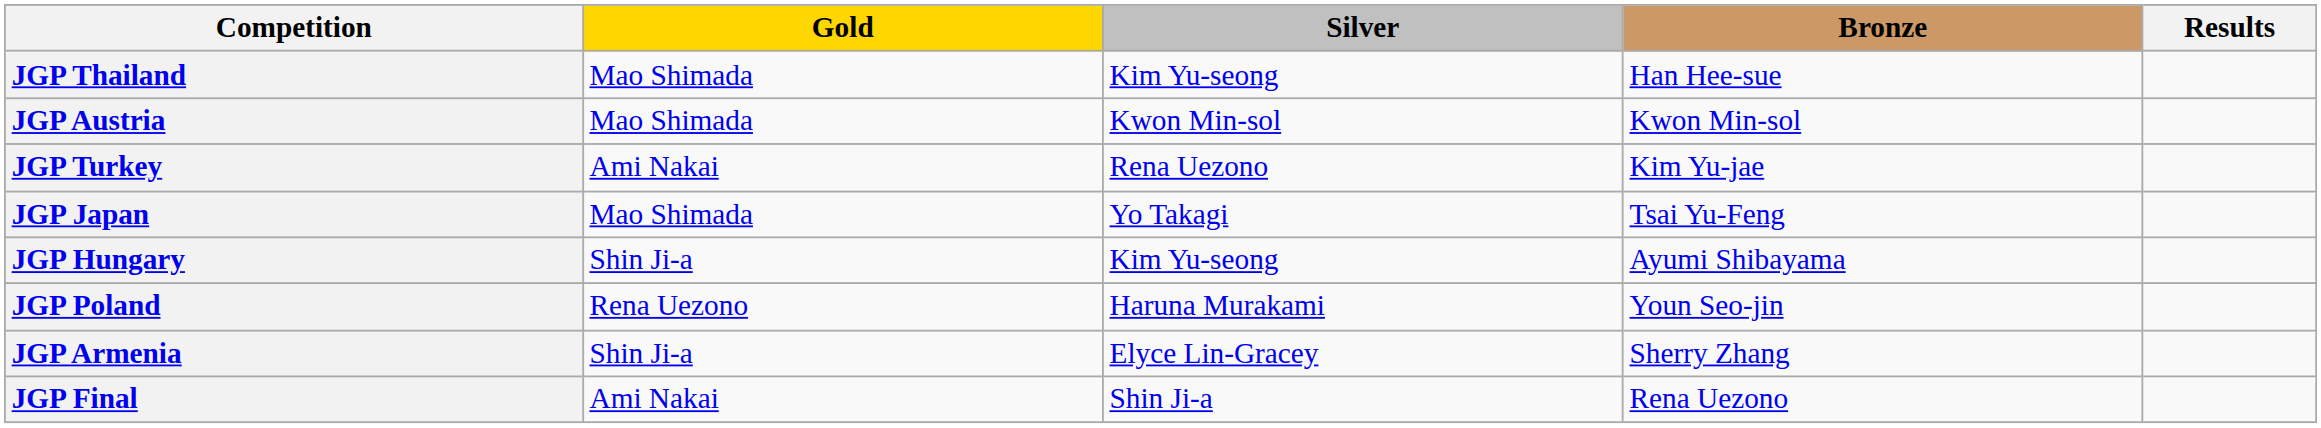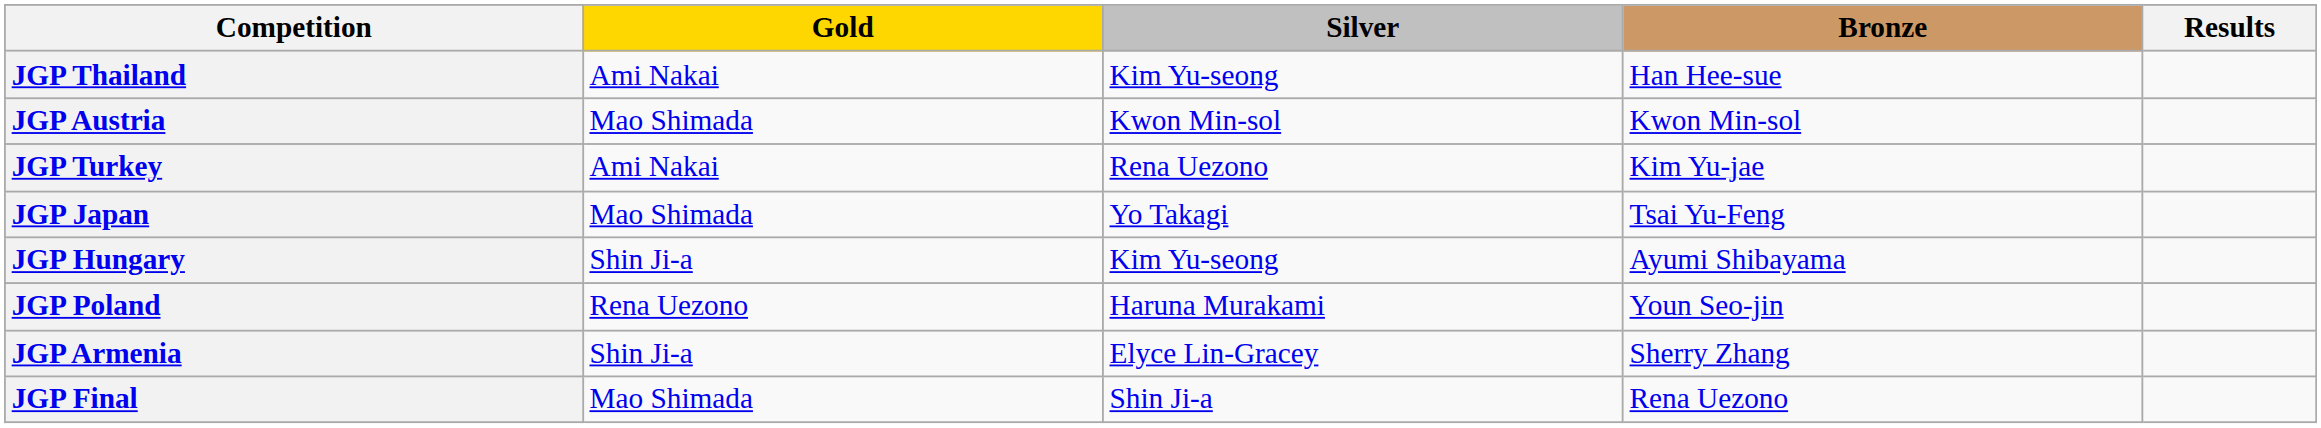JGP Thailand | Gold: Mao Shimada -> Ami Nakai
JGP Final | Gold: Ami Nakai -> Mao Shimada
